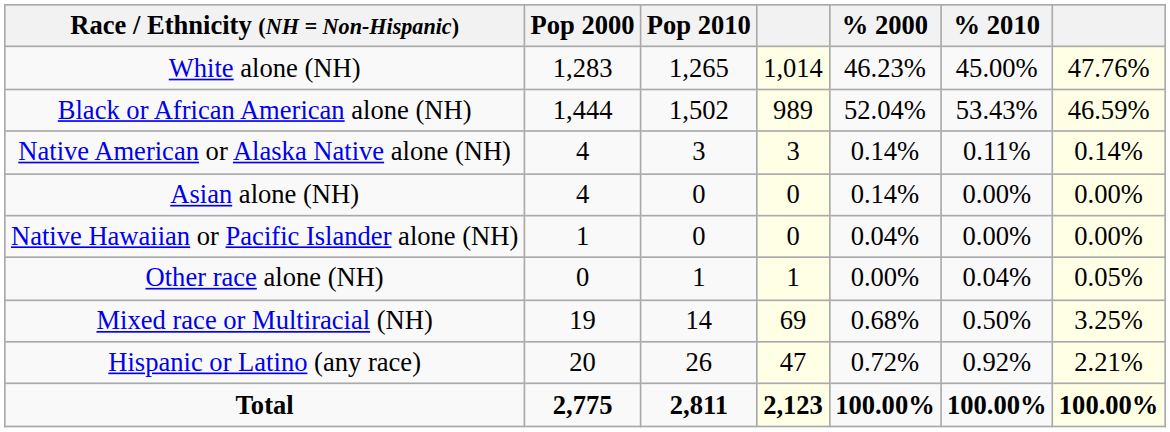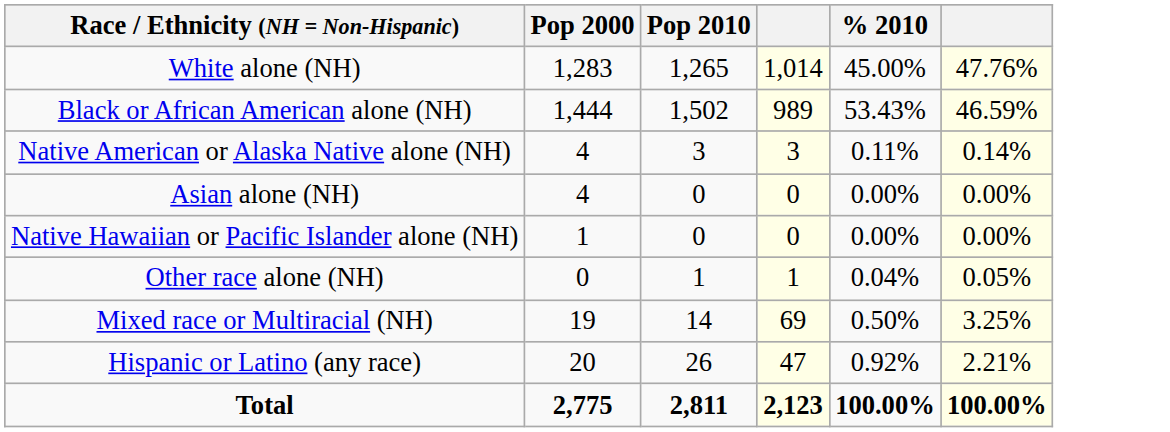- column: % 2000 | 46.23% | 52.04% | 0.14% | 0.14% | 0.04% | 0.00% | 0.68% | 0.72% | 100.00%
